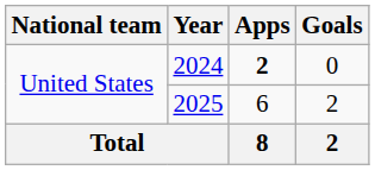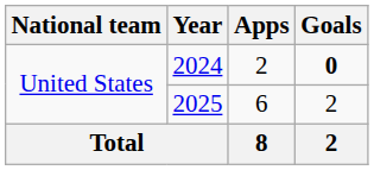2024 | Apps: bold -> normal
2024 | Goals: normal -> bold
